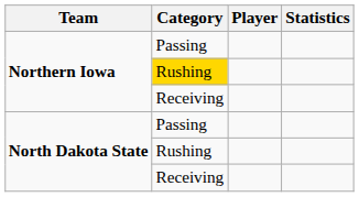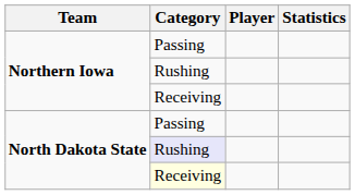Northern Iowa / Rushing | Category: gold background -> no background
North Dakota State / Rushing | Category: no background -> lavender background
North Dakota State / Receiving | Category: no background -> lightyellow background
